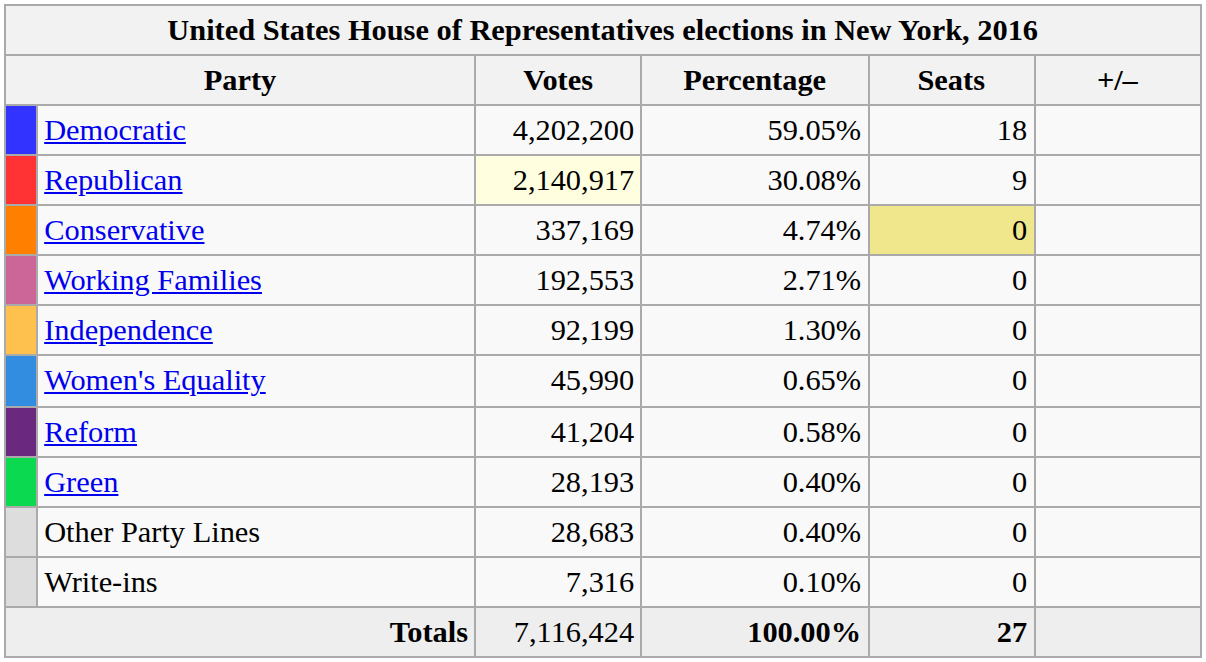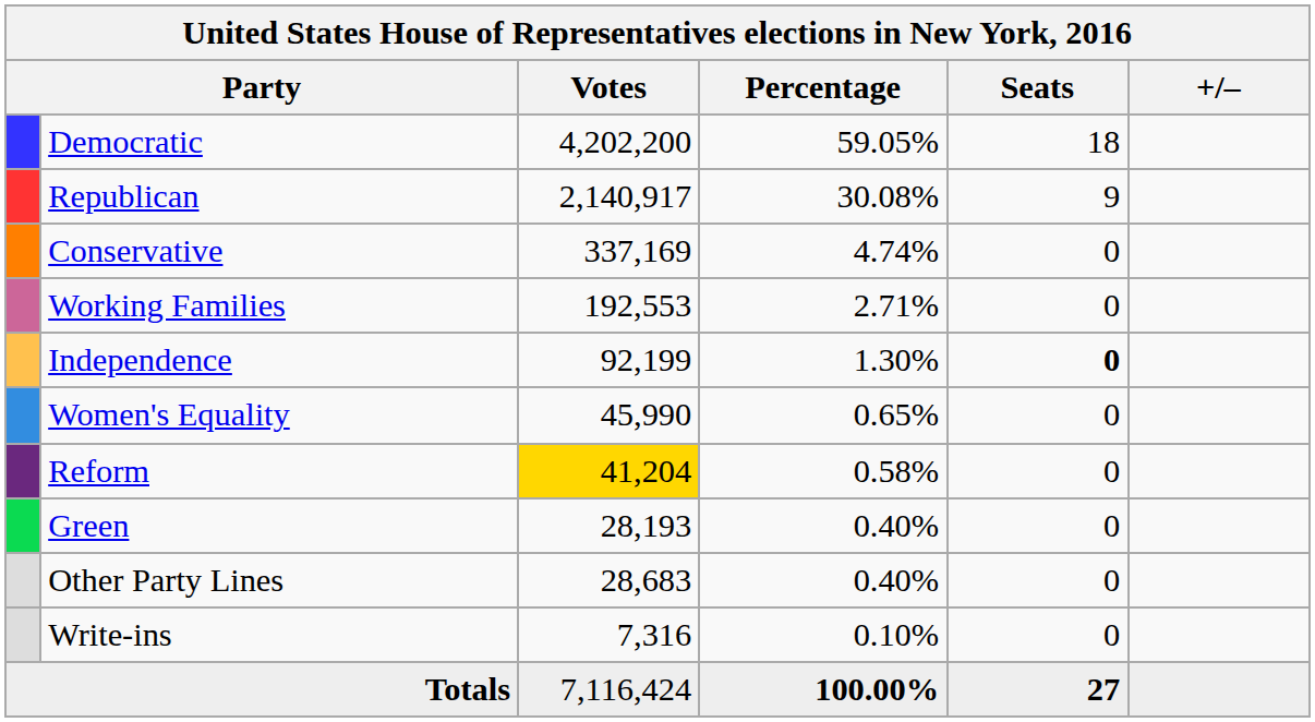Republican | Votes: lightyellow background -> no background
Conservative | Seats: khaki background -> no background
Independence | Seats: normal -> bold
Reform | Votes: no background -> gold background
